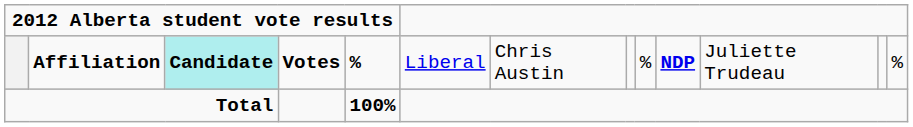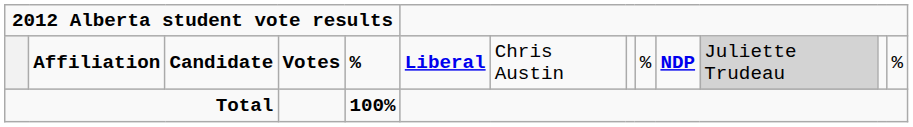row 2 | column 3: paleturquoise background -> no background
row 2 | column 6: normal -> bold
row 2 | column 11: no background -> lightgrey background
